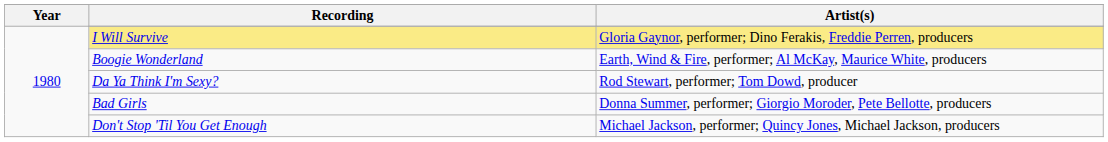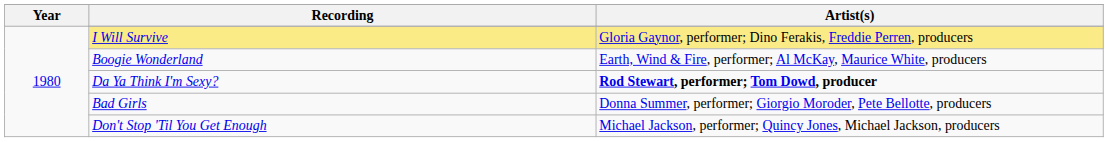Da Ya Think I'm Sexy? | Artist(s): normal -> bold
